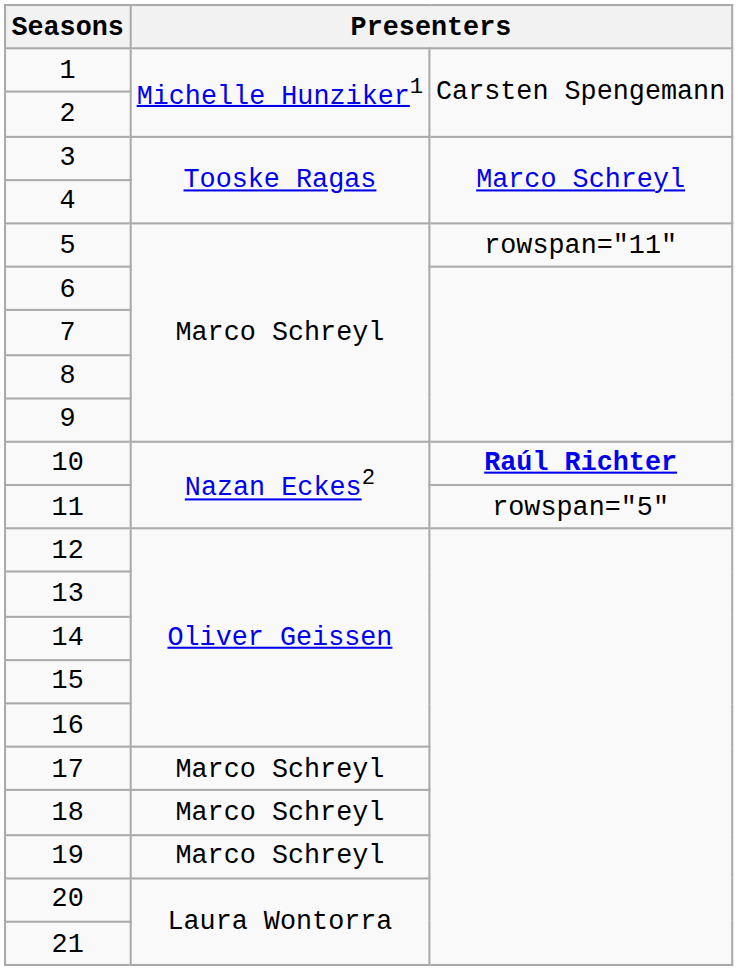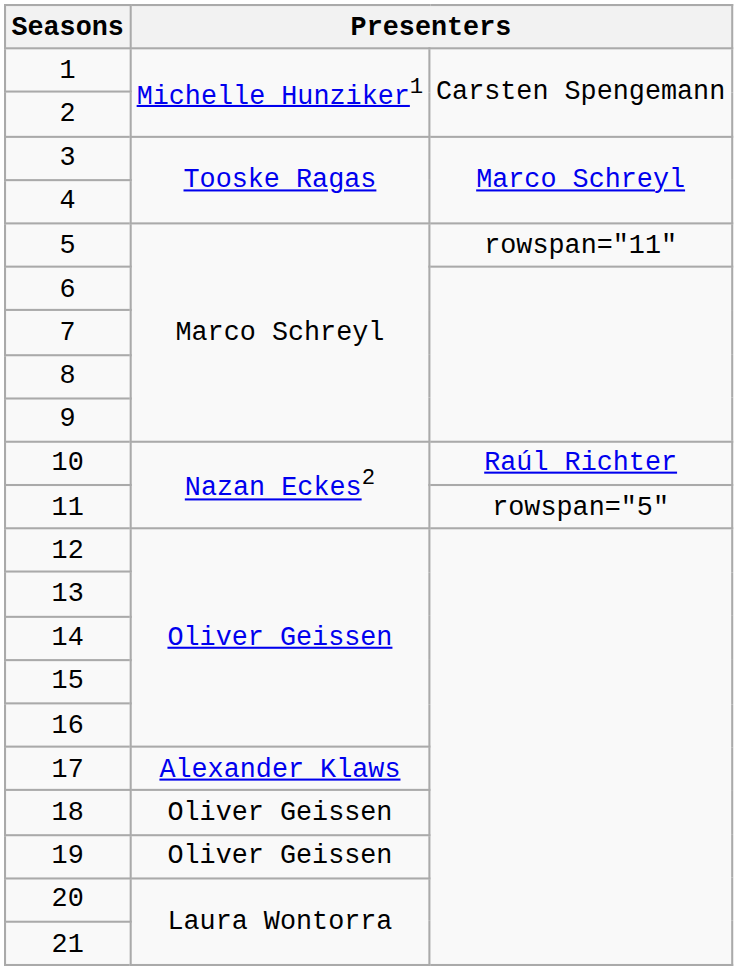10 | column 3: bold -> normal
17 | column 2: Marco Schreyl -> Alexander Klaws
18 | column 2: Marco Schreyl -> Oliver Geissen
19 | column 2: Marco Schreyl -> Oliver Geissen
